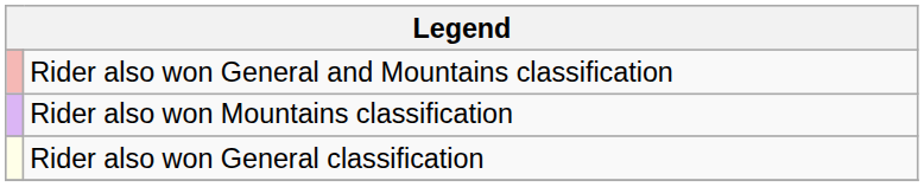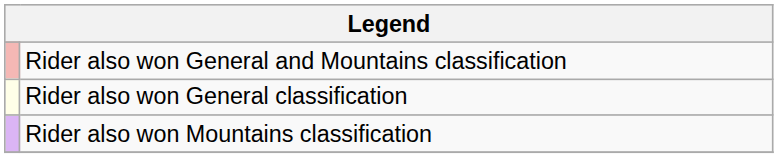rows swapped: Rider also won General classification <-> Rider also won Mountains classification
